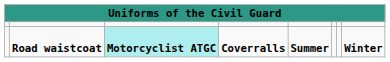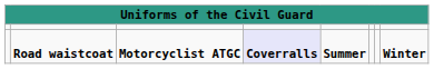Road waistcoat | column 3: paleturquoise background -> no background
Road waistcoat | column 4: no background -> lavender background
